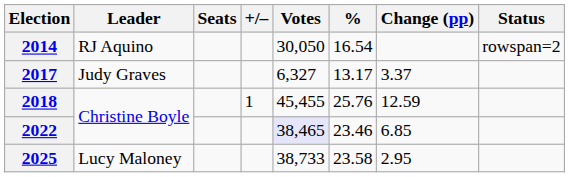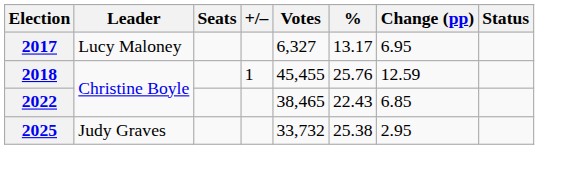- row: 2014 | RJ Aquino | 30,050 | 16.54 | rowspan=2
2017 | Leader: Judy Graves -> Lucy Maloney
2017 | Change (pp): 3.37 -> 6.95
2022 | Votes: lavender background -> no background
2022 | %: 23.46 -> 22.43
2025 | Leader: Lucy Maloney -> Judy Graves
2025 | Votes: 38,733 -> 33,732
2025 | %: 23.58 -> 25.38
